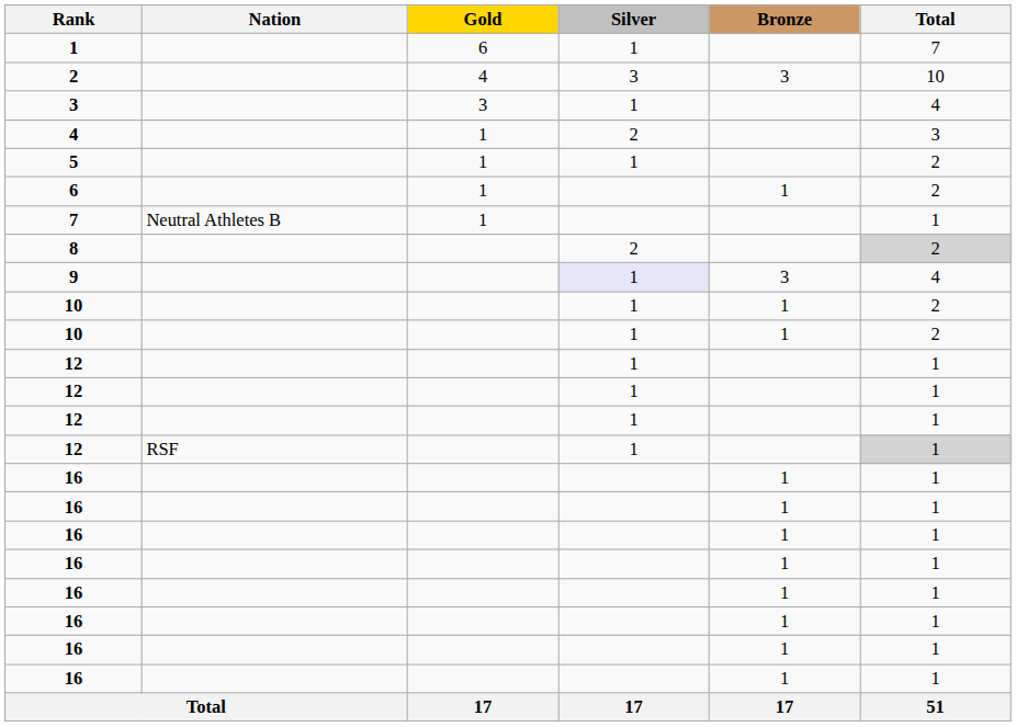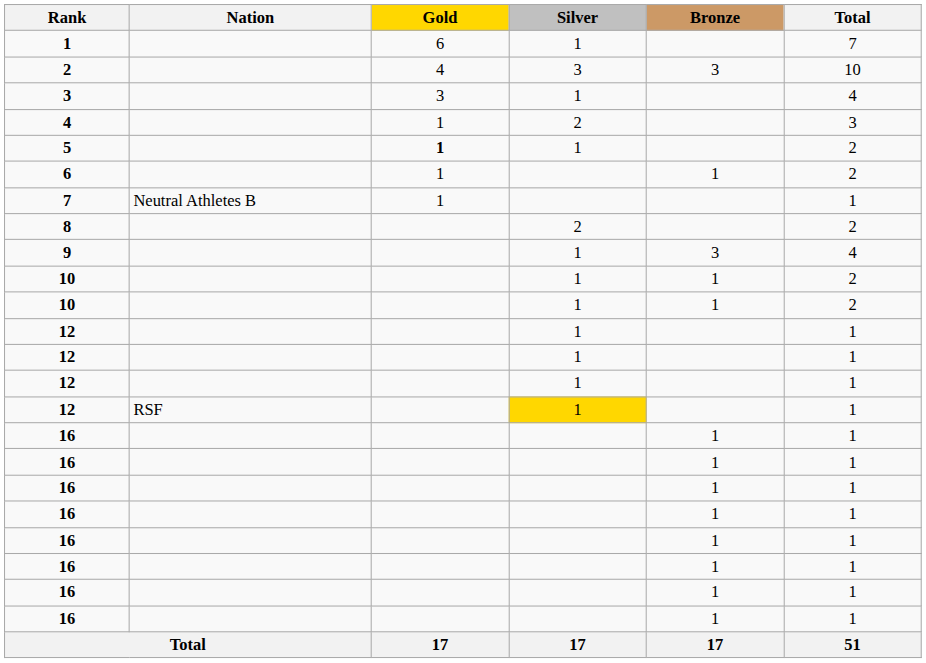5 | Gold: normal -> bold
8 | Total: lightgrey background -> no background
9 | Silver: lavender background -> no background
12 / RSF | Silver: no background -> gold background
12 / RSF | Total: lightgrey background -> no background
